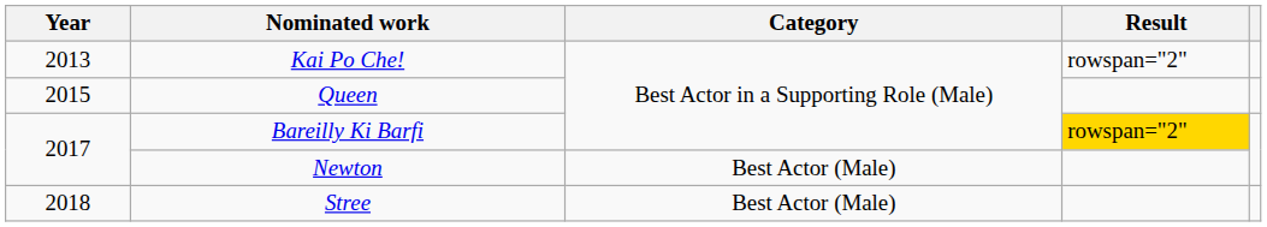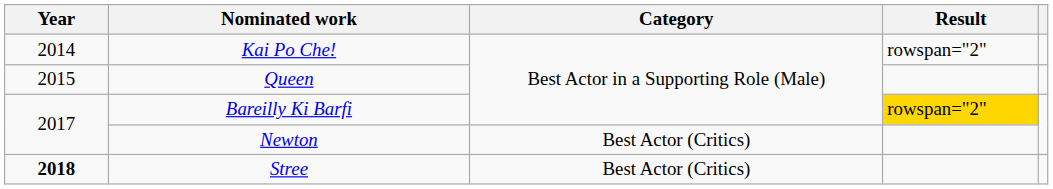Kai Po Che! | Year: 2013 -> 2014
Newton | Category: Best Actor (Male) -> Best Actor (Critics)
Stree | Year: normal -> bold
Stree | Category: Best Actor (Male) -> Best Actor (Critics)
